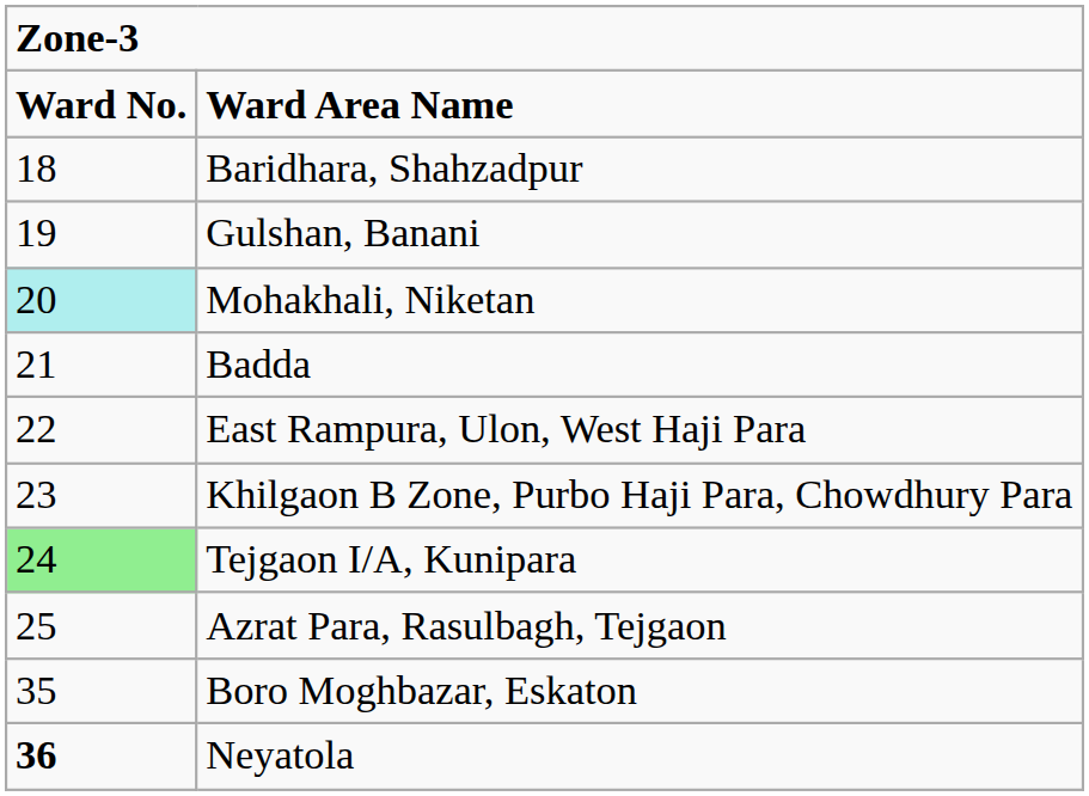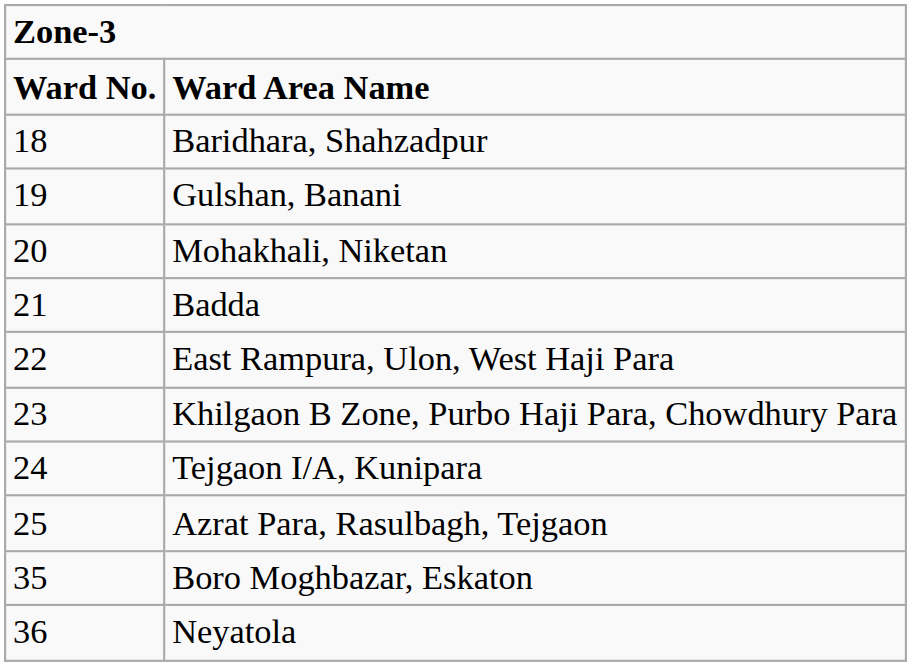Mohakhali, Niketan | column 1: paleturquoise background -> no background
Tejgaon I/A, Kunipara | column 1: lightgreen background -> no background
Neyatola | column 1: bold -> normal
